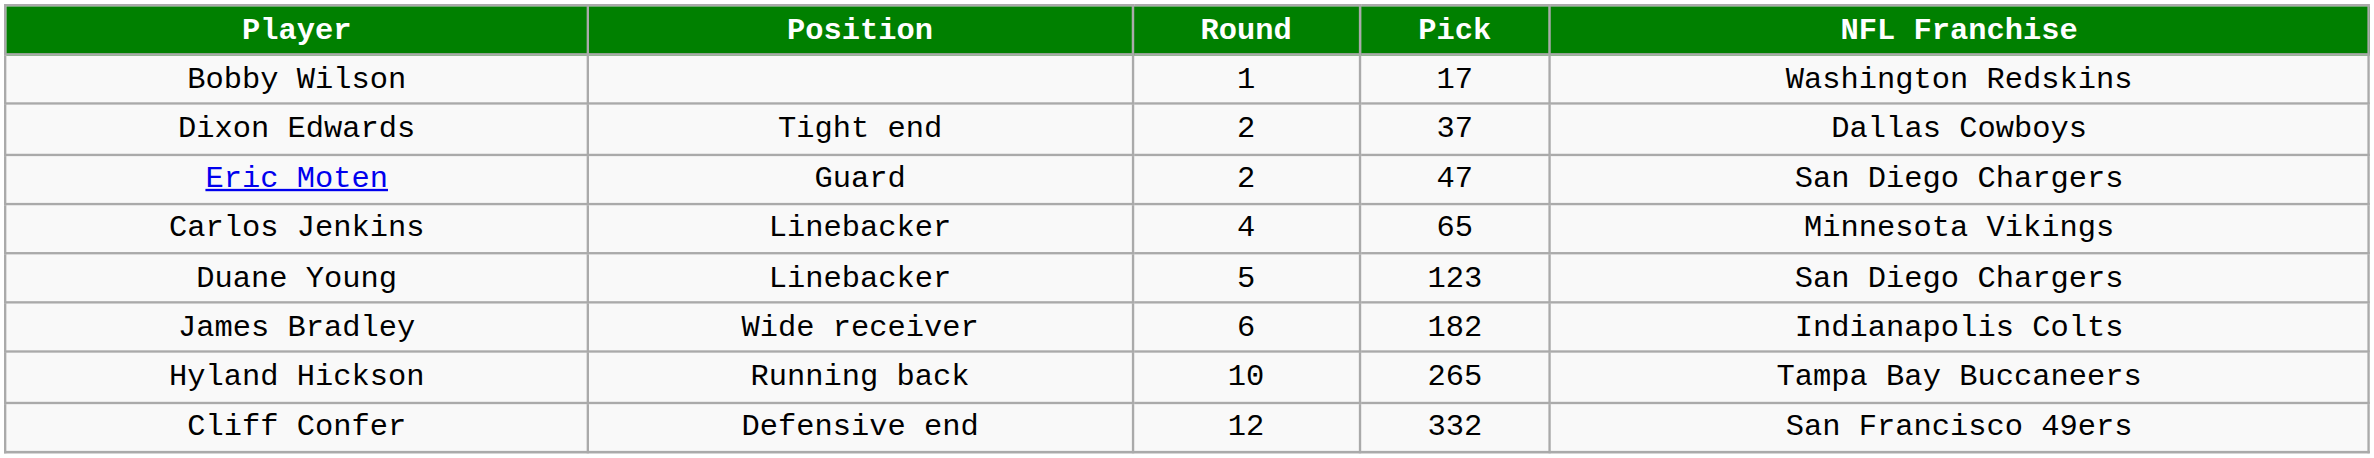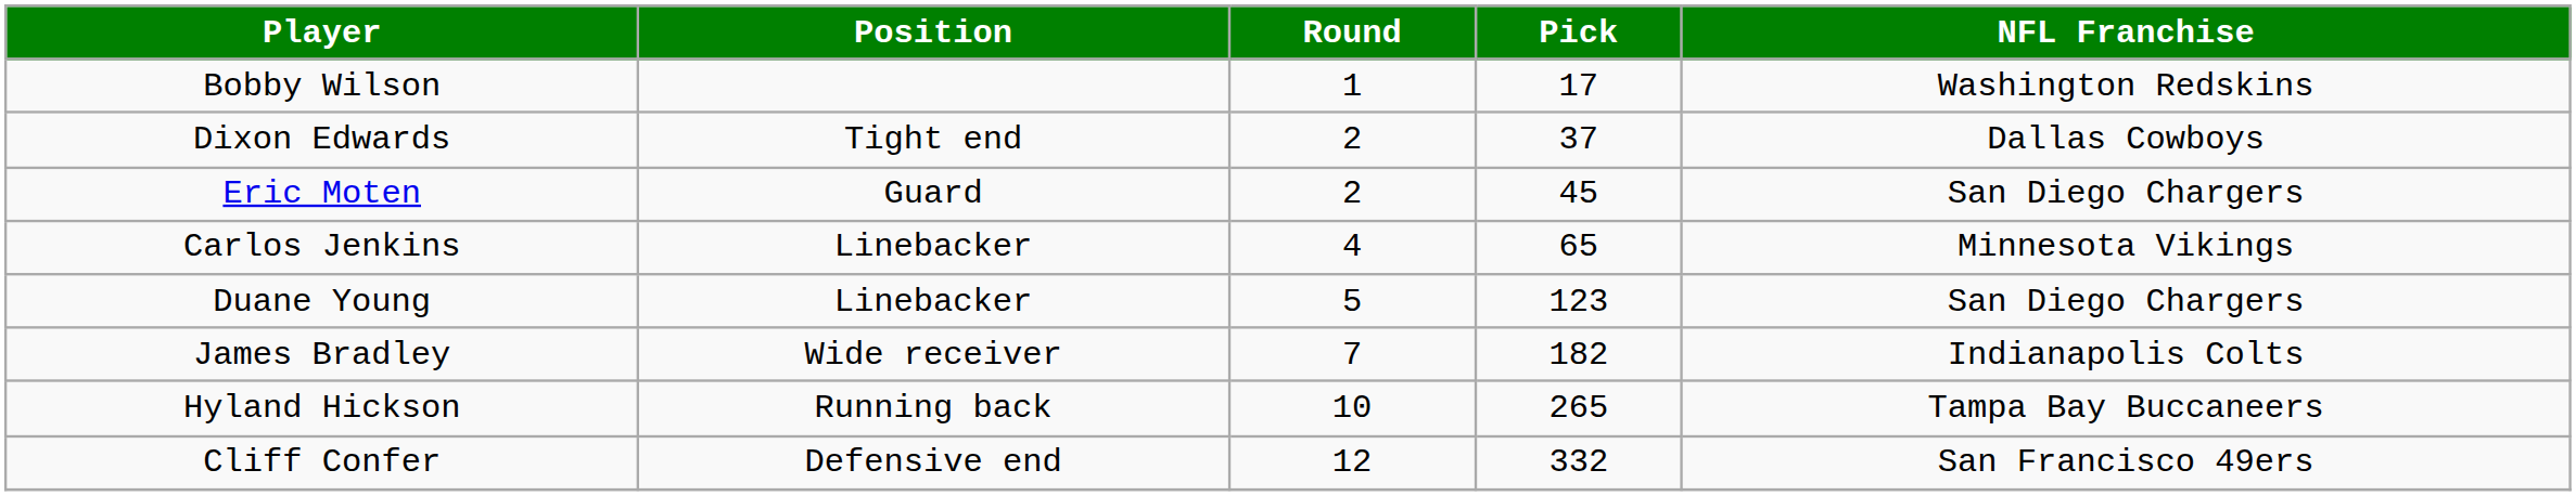Eric Moten | Pick: 47 -> 45
James Bradley | Round: 6 -> 7
